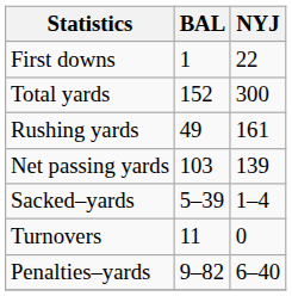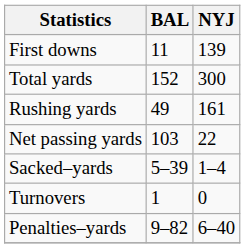First downs | BAL: 1 -> 11
First downs | NYJ: 22 -> 139
Net passing yards | NYJ: 139 -> 22
Turnovers | BAL: 11 -> 1
